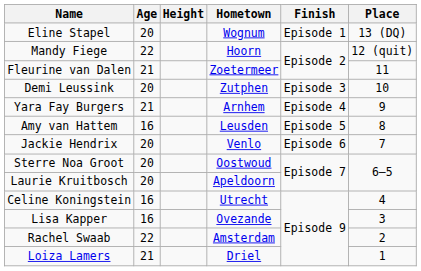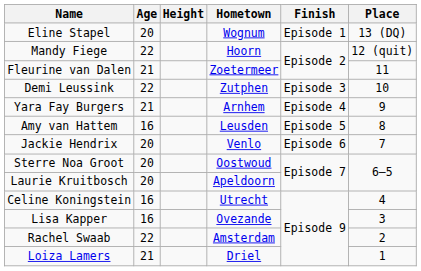Demi Leussink | Age: 20 -> 22
